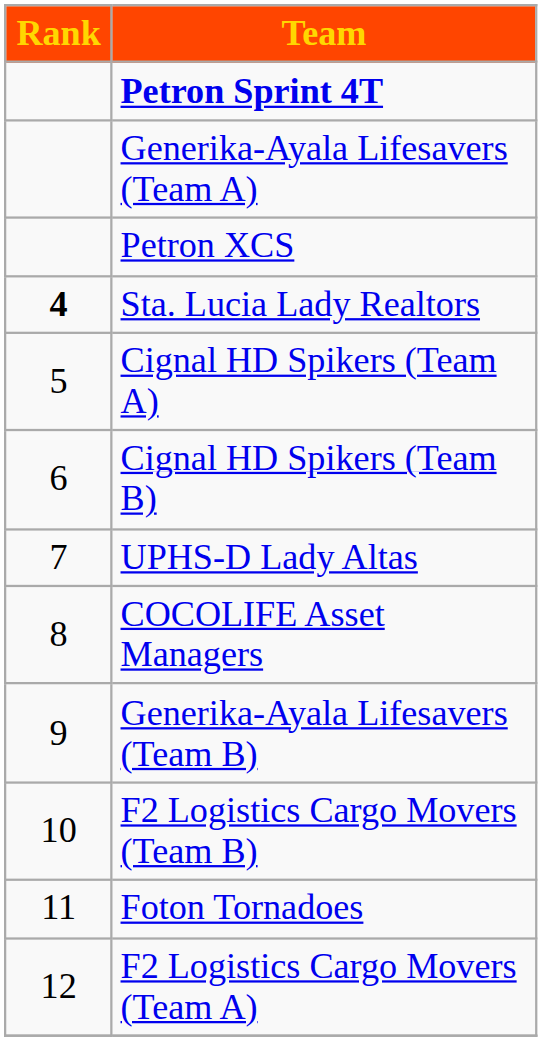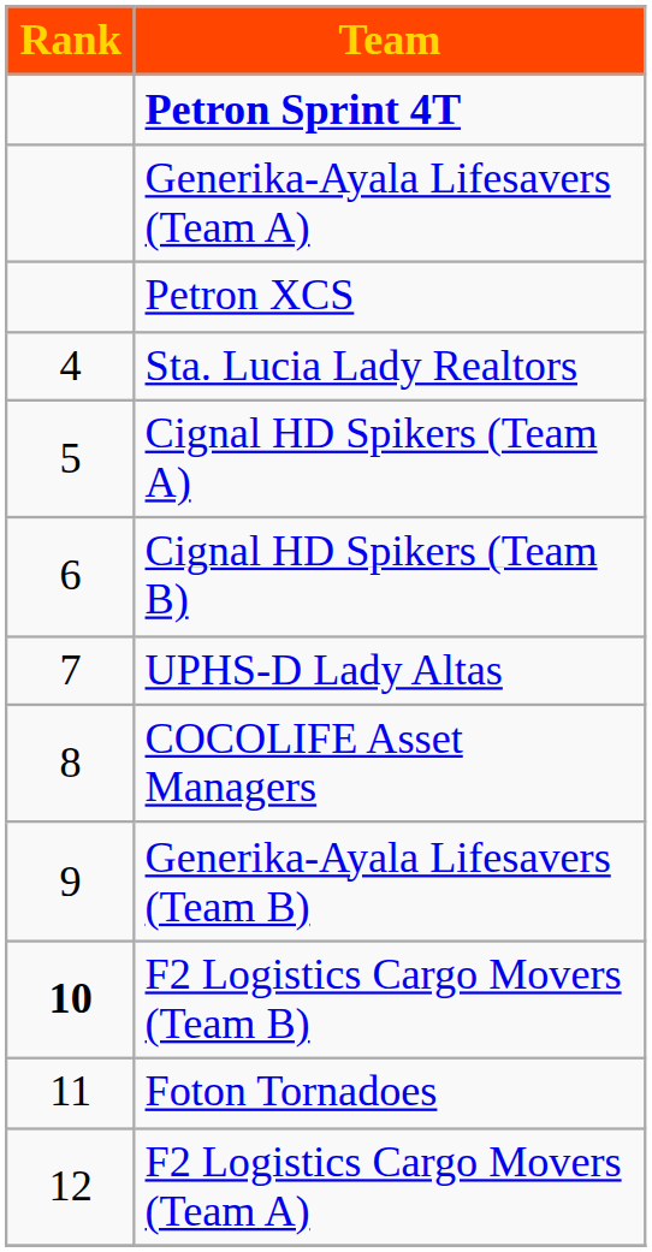Sta. Lucia Lady Realtors | Rank: bold -> normal
F2 Logistics Cargo Movers (Team B) | Rank: normal -> bold
